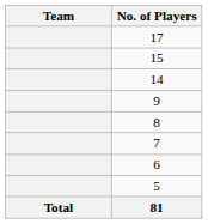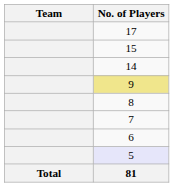9 | No. of Players: no background -> khaki background
5 | No. of Players: no background -> lavender background
